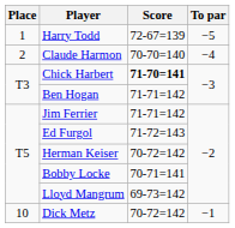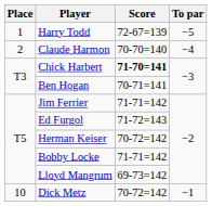Ben Hogan | Score: 71-71=142 -> 70-71=141
Bobby Locke | Score: 70-71=141 -> 71-71=142
